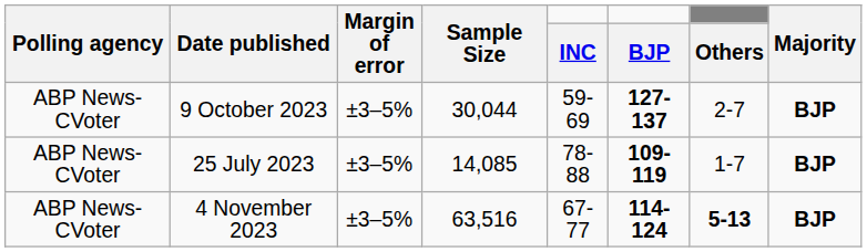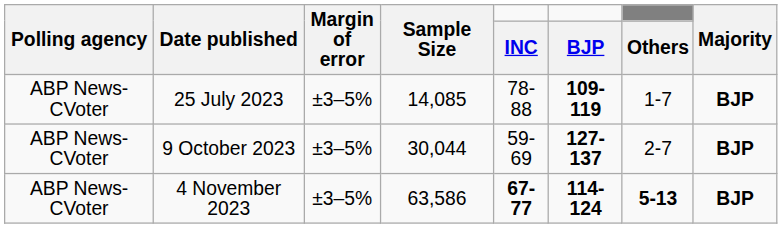rows swapped: 25 July 2023 <-> 9 October 2023
4 November 2023 | Sample Size: 63,516 -> 63,586
4 November 2023 | INC: normal -> bold
